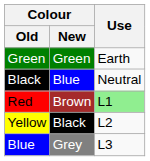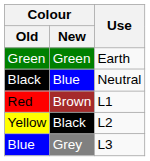Red | Use: lightgreen background -> no background
